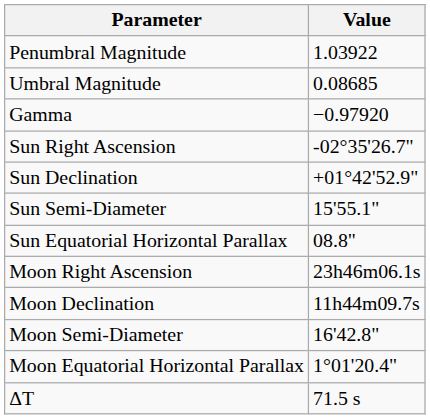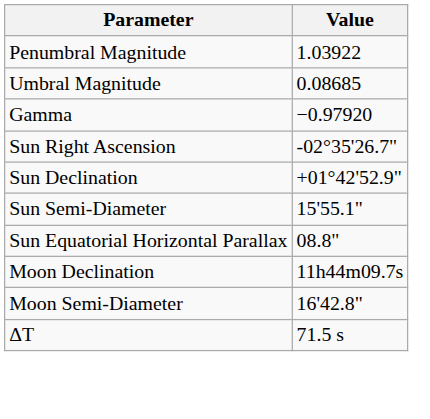- row: Moon Right Ascension | 23h46m06.1s
- row: Moon Equatorial Horizontal Parallax | 1°01'20.4"
